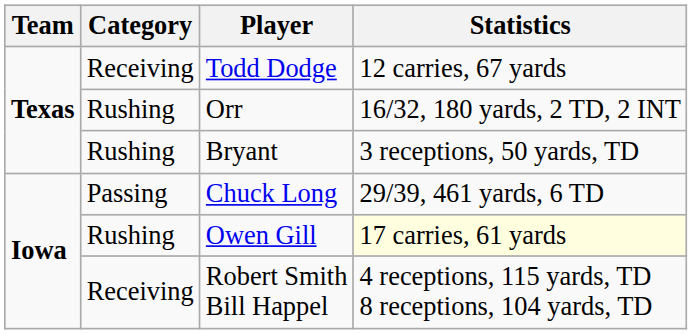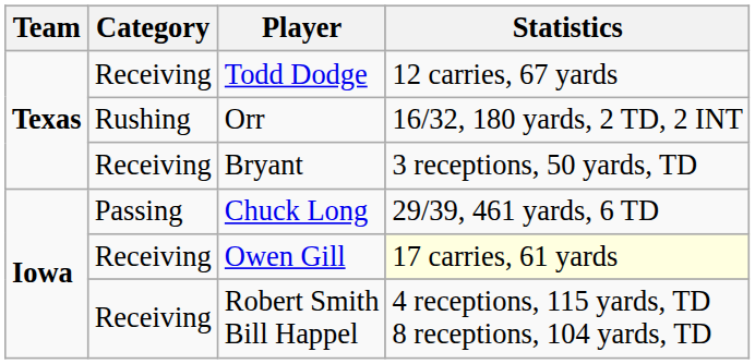Bryant | Category: Rushing -> Receiving
Owen Gill | Category: Rushing -> Receiving
